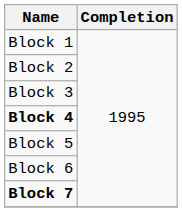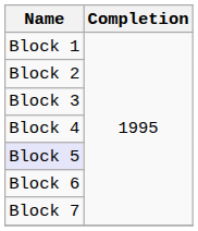Block 4 | Name: bold -> normal
Block 5 | Name: no background -> lavender background
Block 7 | Name: bold -> normal
